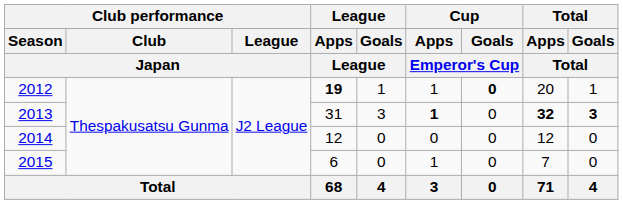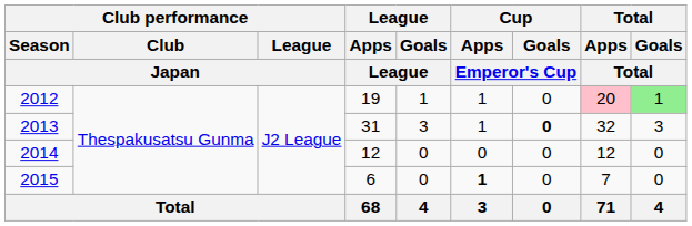2012 | League / Apps / League: bold -> normal
2012 | Cup / Goals / Emperor's Cup: bold -> normal
2012 | Total / Apps / Total: no background -> pink background
2012 | Total / Goals / Total: no background -> lightgreen background
2013 | Cup / Apps / Emperor's Cup: bold -> normal
2013 | Cup / Goals / Emperor's Cup: normal -> bold
2013 | Total / Apps / Total: bold -> normal
2013 | Total / Goals / Total: bold -> normal
2015 | Cup / Apps / Emperor's Cup: normal -> bold
